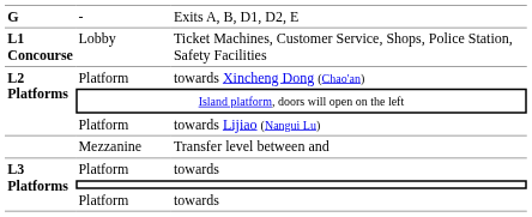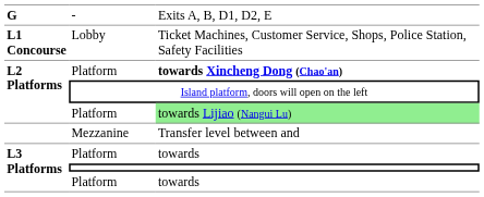towards Xincheng Dong (Chao'an) | column 3: normal -> bold
towards Lijiao (Nangui Lu) | column 3: no background -> lightgreen background
